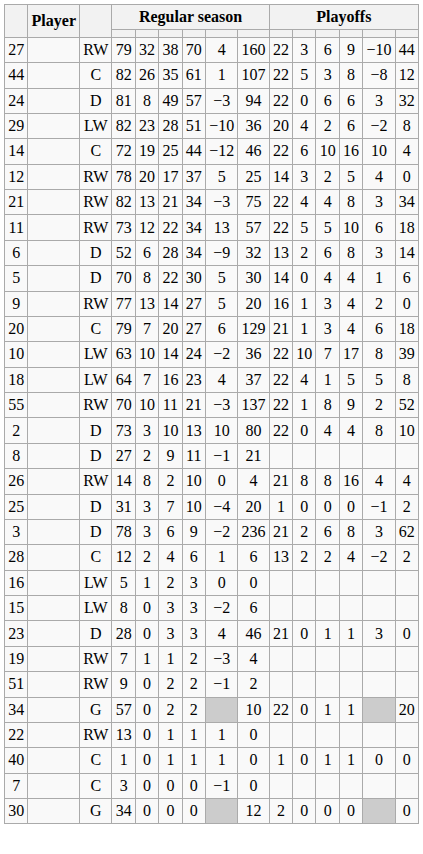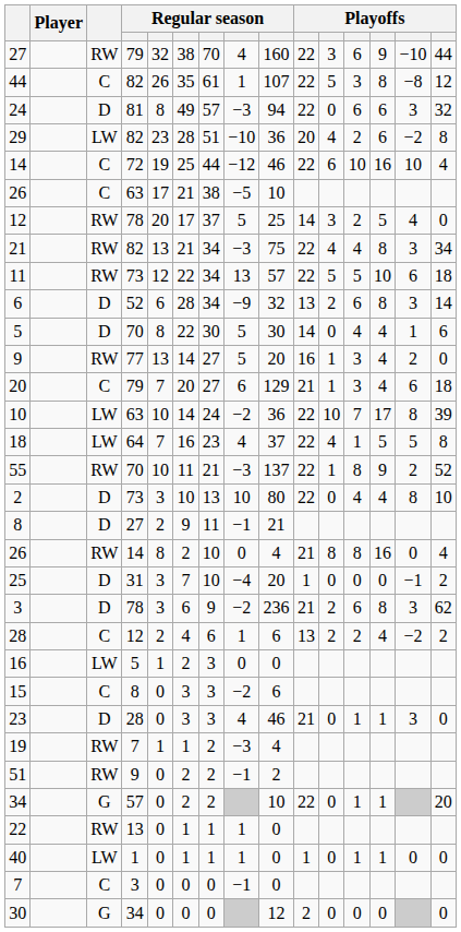+ row: 26 | C | 63 | 17 | 21 | 38 | −5 | 10
26 / 14 | column 14: 4 -> 0
15 | column 3: LW -> C
40 | column 3: C -> LW
